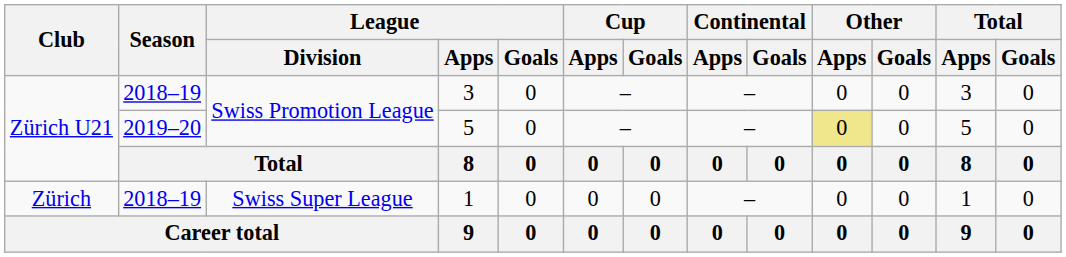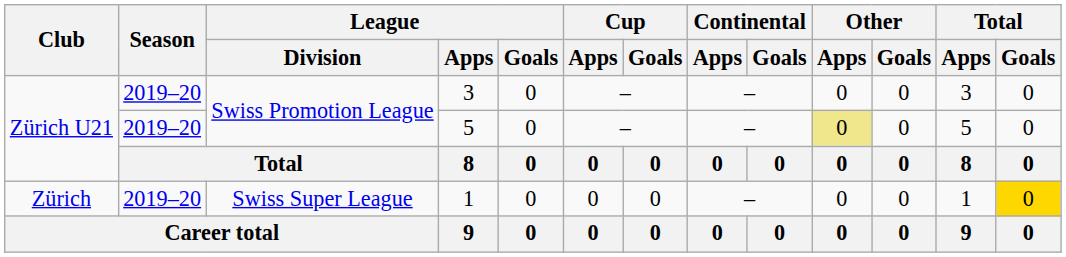row 3 | Season: 2018–19 -> 2019–20
row 6 | Season: 2018–19 -> 2019–20
row 6 | Total / Goals: no background -> gold background
